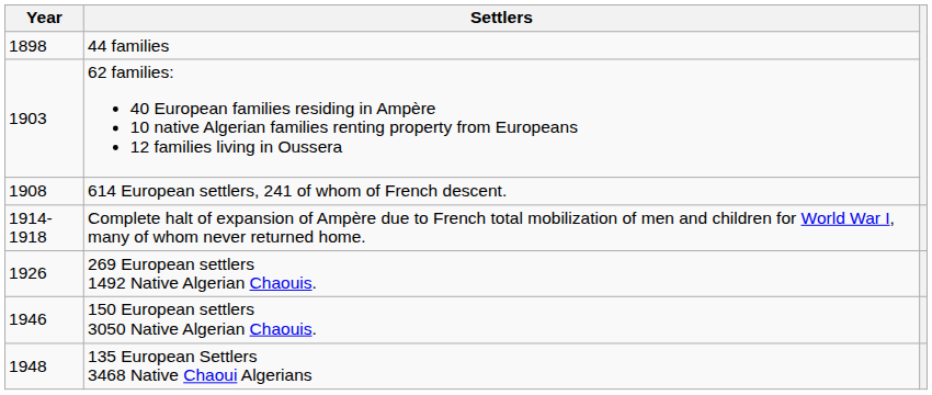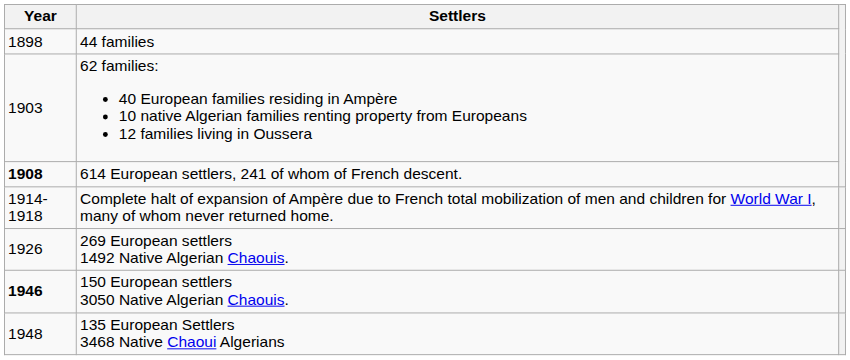614 European settlers, 241 of whom of French descent. | Year: normal -> bold
150 European settlers 3050 Native Algerian Chaouis. | Year: normal -> bold
